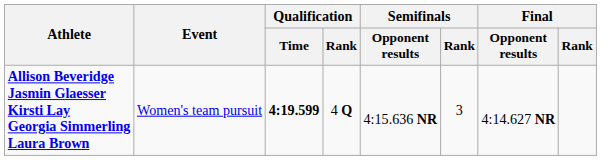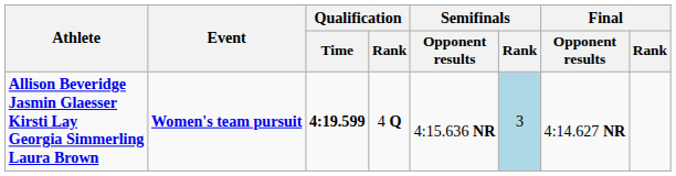row 3 | Event: normal -> bold
row 3 | Semifinals / Rank: no background -> lightblue background
